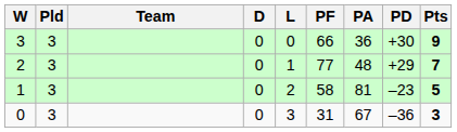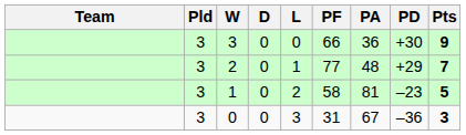columns swapped: Team <-> W
